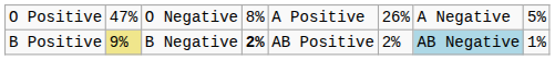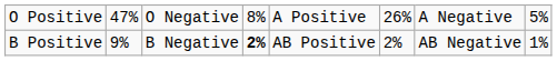B Positive | column 2: khaki background -> no background
B Positive | column 7: lightblue background -> no background
